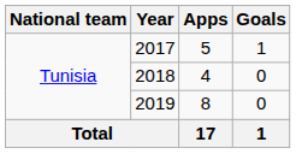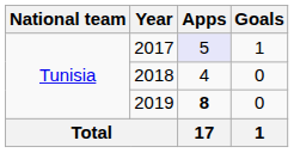2017 | Apps: no background -> lavender background
2019 | Apps: normal -> bold
